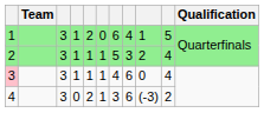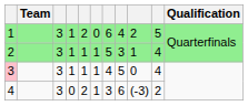row 2 | column 9: 1 -> 2
row 3 | column 9: 2 -> 1
row 4 | column 8: 6 -> 5
